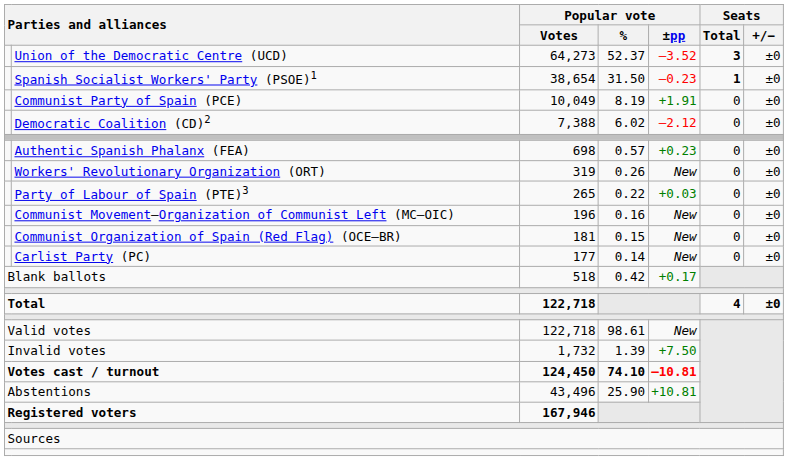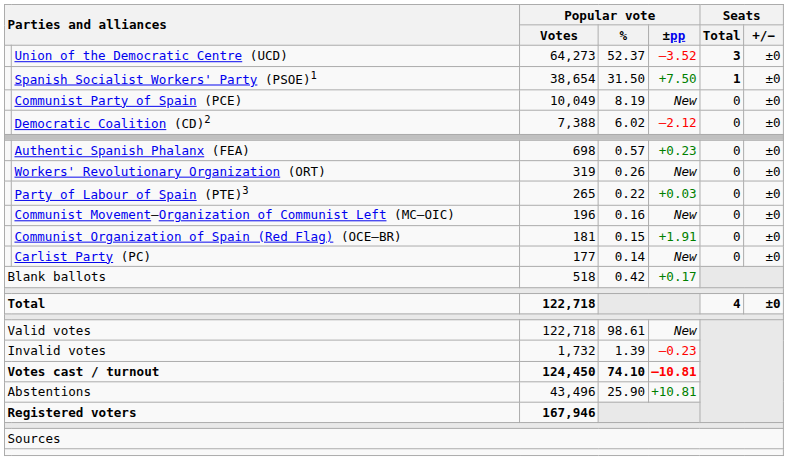Spanish Socialist Workers' Party (PSOE)1 | Popular vote / ±pp: –0.23 -> +7.50
Communist Party of Spain (PCE) | Popular vote / ±pp: +1.91 -> New
Communist Organization of Spain (Red Flag) (OCE–BR) | Popular vote / ±pp: New -> +1.91
Invalid votes | Popular vote / ±pp: +7.50 -> –0.23
